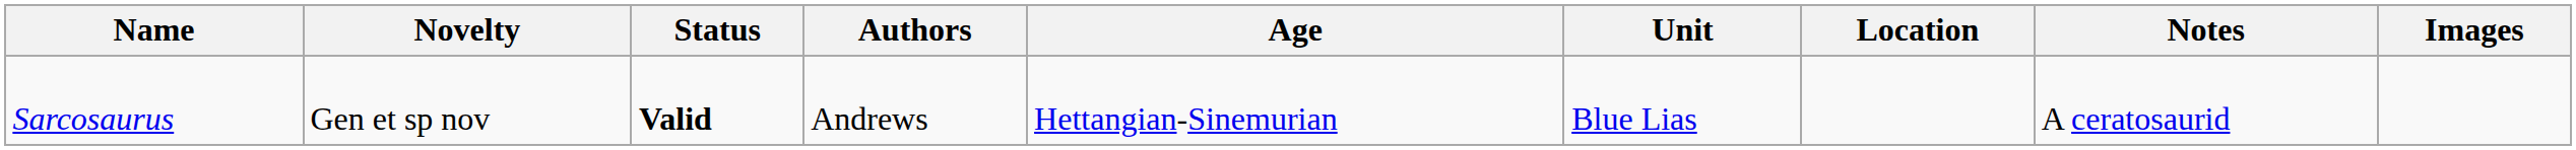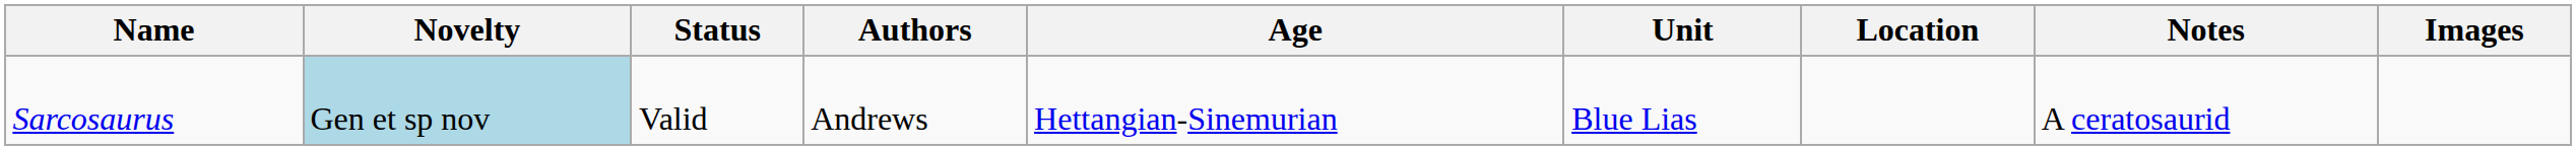Sarcosaurus | Novelty: no background -> lightblue background
Sarcosaurus | Status: bold -> normal
